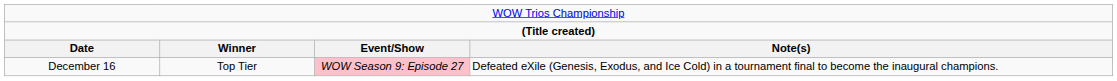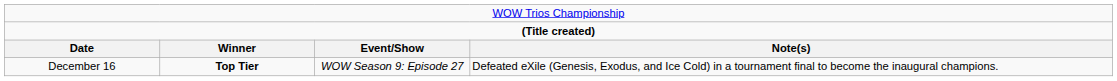December 16 | column 2: normal -> bold
December 16 | column 3: pink background -> no background
